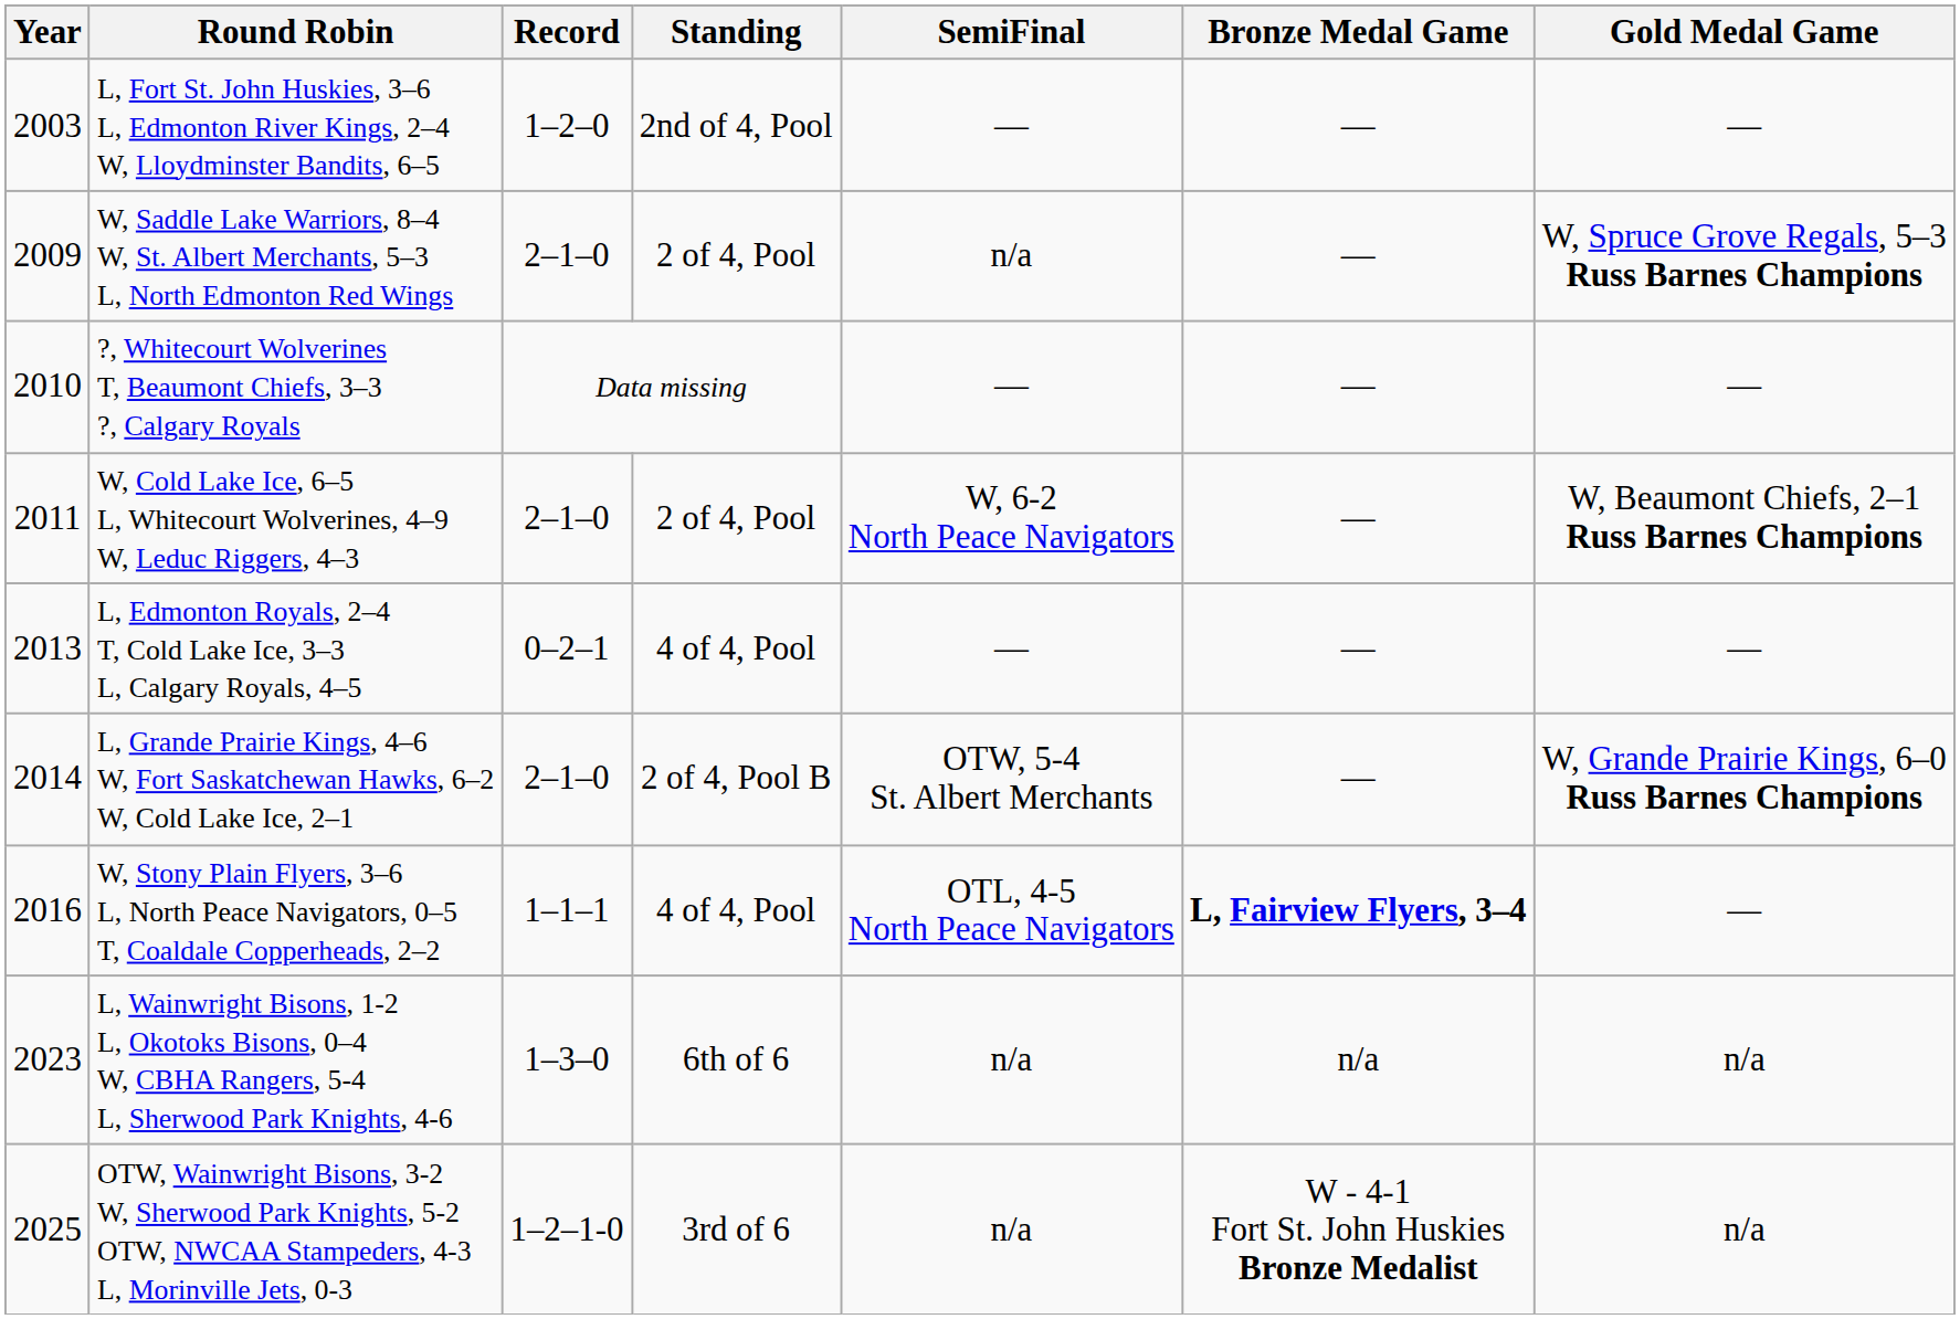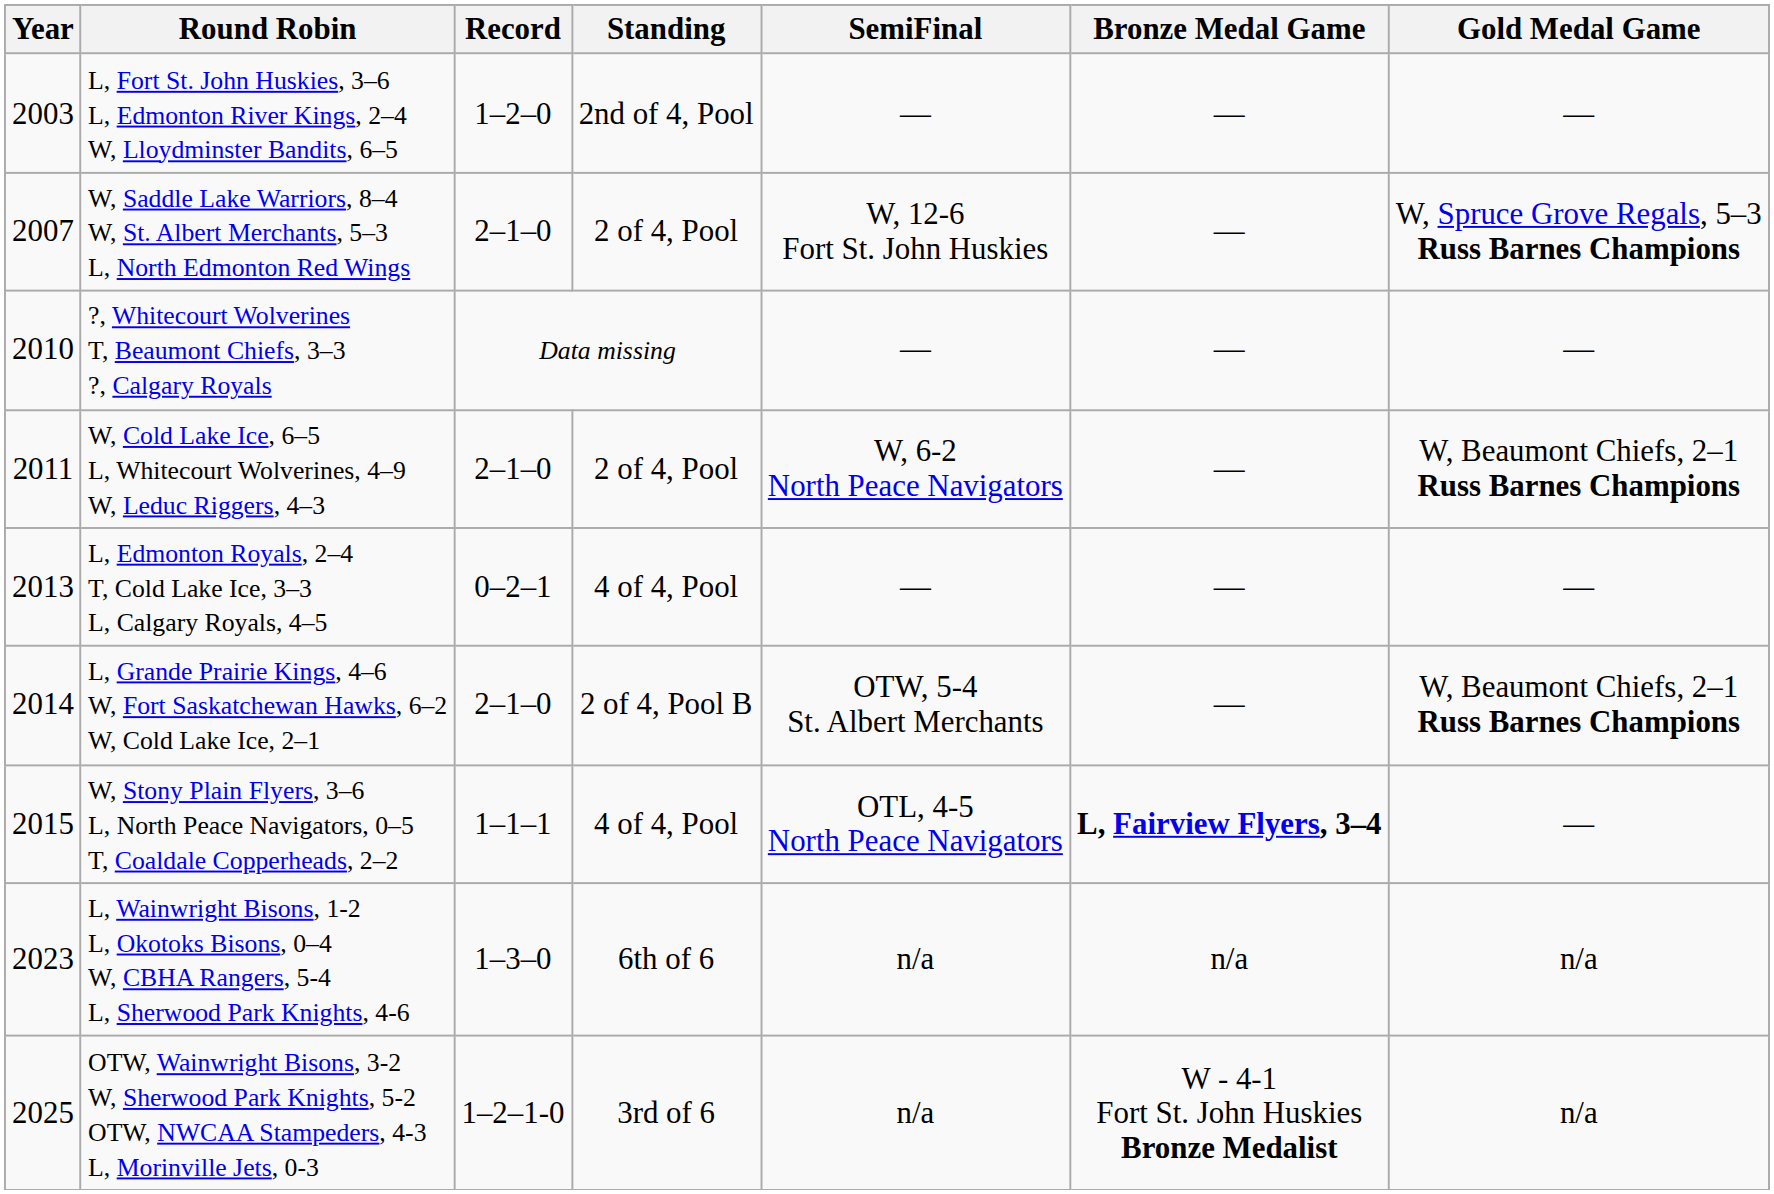row 3 | Year: 2009 -> 2007
row 3 | SemiFinal: n/a -> W, 12-6 Fort St. John Huskies
row 7 | Gold Medal Game: W, Grande Prairie Kings, 6–0 Russ Barnes Champions -> W, Beaumont Chiefs, 2–1 Russ Barnes Champions
row 8 | Year: 2016 -> 2015
